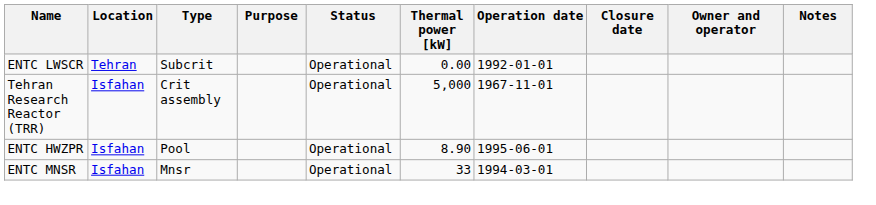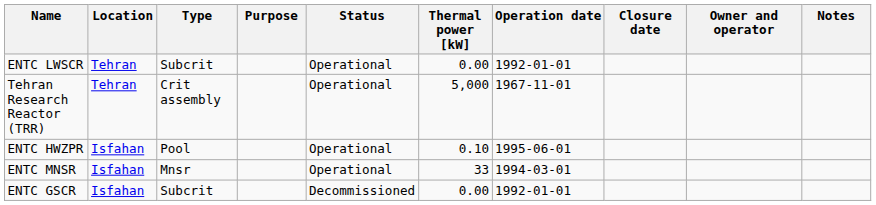Tehran Research Reactor (TRR) | Location: Isfahan -> Tehran
ENTC HWZPR | Thermal power [kW]: 8.90 -> 0.10
+ row: ENTC GSCR | Isfahan | Subcrit | Decommissioned | 0.00 | 1992-01-01
